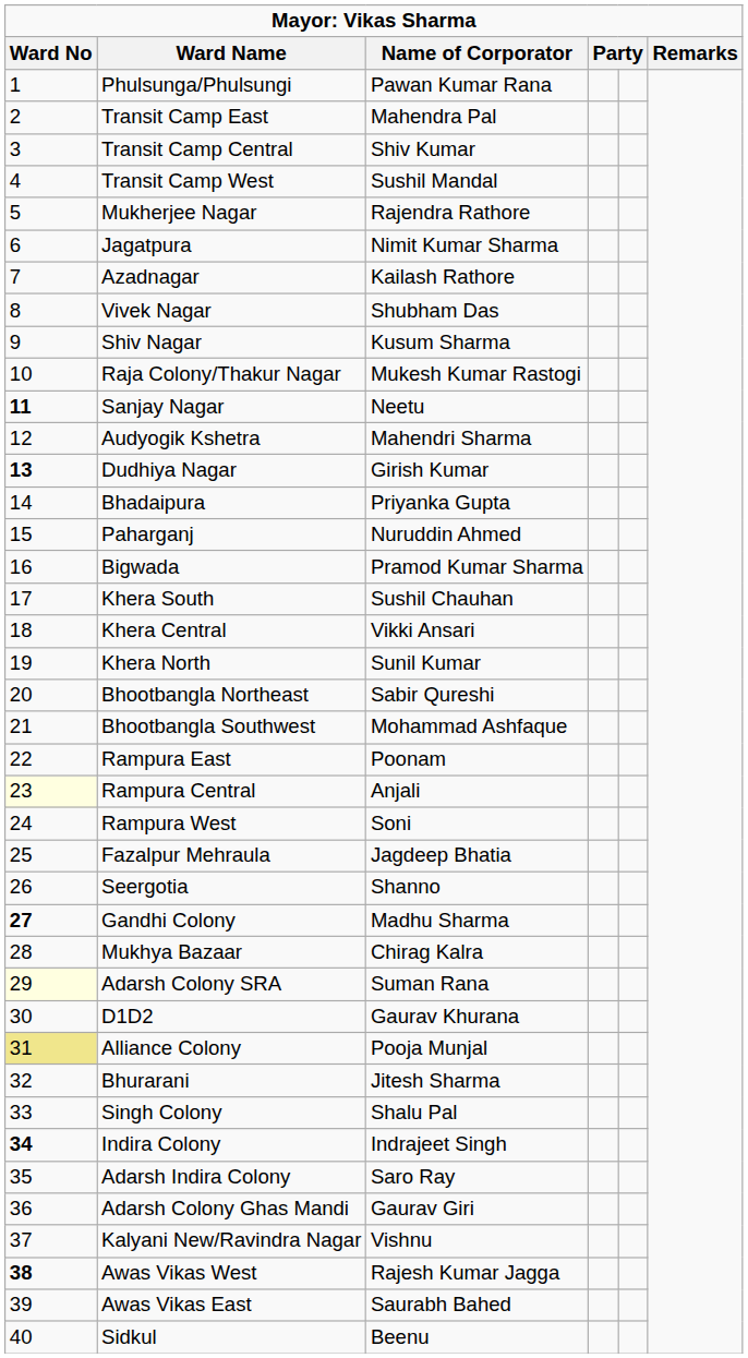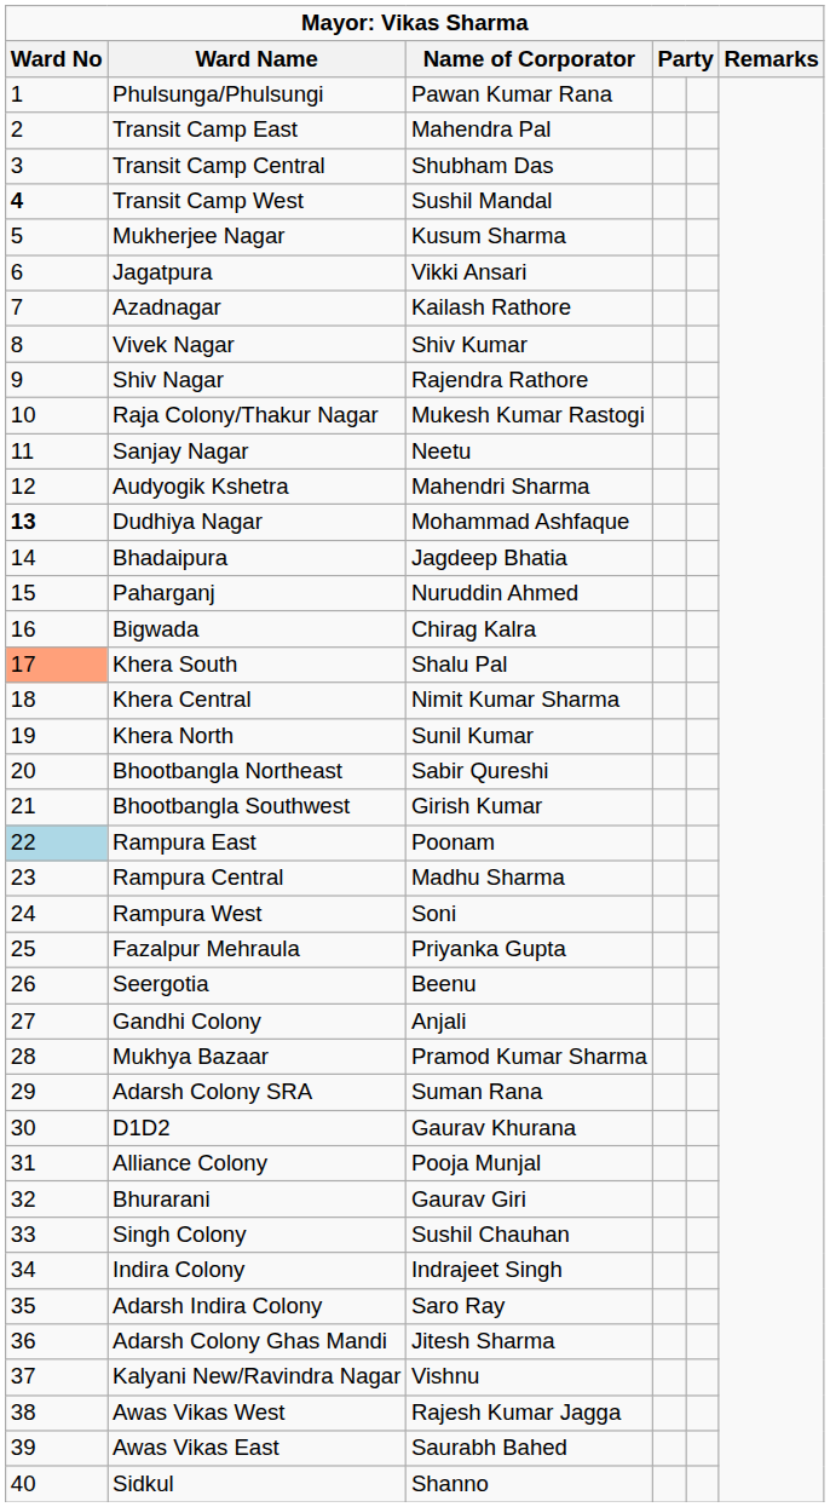Transit Camp Central | column 3: Shiv Kumar -> Shubham Das
Transit Camp West | column 1: normal -> bold
Mukherjee Nagar | column 3: Rajendra Rathore -> Kusum Sharma
Jagatpura | column 3: Nimit Kumar Sharma -> Vikki Ansari
Vivek Nagar | column 3: Shubham Das -> Shiv Kumar
Shiv Nagar | column 3: Kusum Sharma -> Rajendra Rathore
Sanjay Nagar | column 1: bold -> normal
Dudhiya Nagar | column 3: Girish Kumar -> Mohammad Ashfaque
Bhadaipura | column 3: Priyanka Gupta -> Jagdeep Bhatia
Bigwada | column 3: Pramod Kumar Sharma -> Chirag Kalra
Khera South | column 1: no background -> lightsalmon background
Khera South | column 3: Sushil Chauhan -> Shalu Pal
Khera Central | column 3: Vikki Ansari -> Nimit Kumar Sharma
Bhootbangla Southwest | column 3: Mohammad Ashfaque -> Girish Kumar
Rampura East | column 1: no background -> lightblue background
Rampura Central | column 1: lightyellow background -> no background
Rampura Central | column 3: Anjali -> Madhu Sharma
Fazalpur Mehraula | column 3: Jagdeep Bhatia -> Priyanka Gupta
Seergotia | column 3: Shanno -> Beenu
Gandhi Colony | column 1: bold -> normal
Gandhi Colony | column 3: Madhu Sharma -> Anjali
Mukhya Bazaar | column 3: Chirag Kalra -> Pramod Kumar Sharma
Adarsh Colony SRA | column 1: lightyellow background -> no background
Alliance Colony | column 1: khaki background -> no background
Bhurarani | column 3: Jitesh Sharma -> Gaurav Giri
Singh Colony | column 3: Shalu Pal -> Sushil Chauhan
Indira Colony | column 1: bold -> normal
Adarsh Colony Ghas Mandi | column 3: Gaurav Giri -> Jitesh Sharma
Awas Vikas West | column 1: bold -> normal
Sidkul | column 3: Beenu -> Shanno
